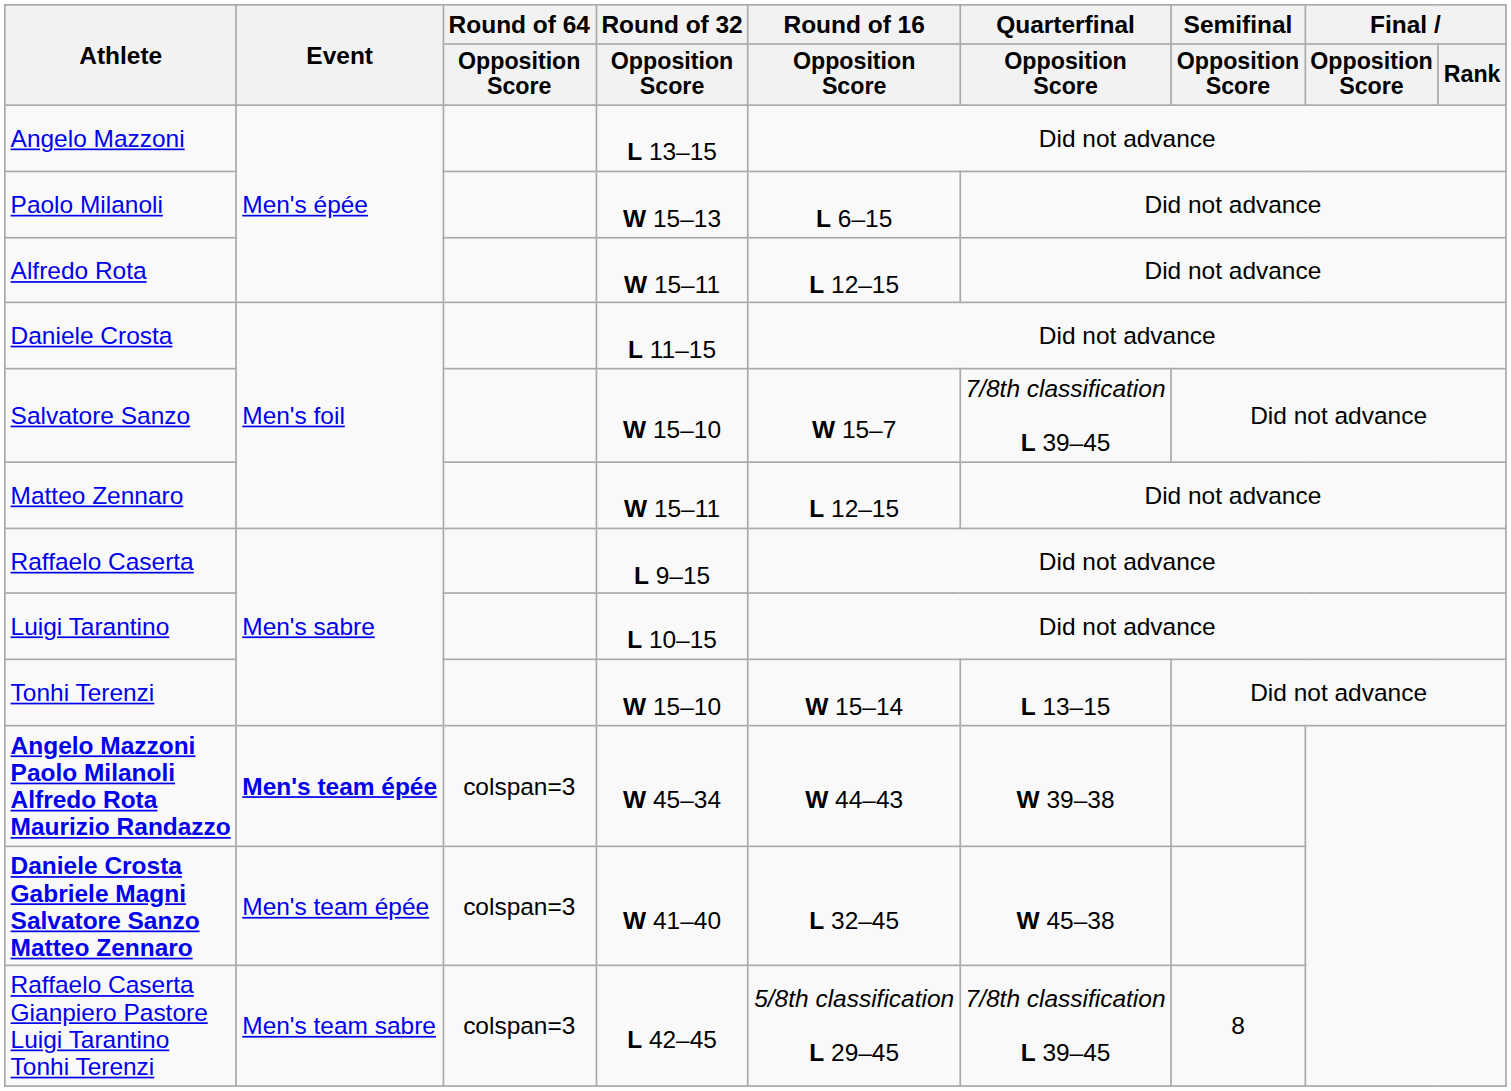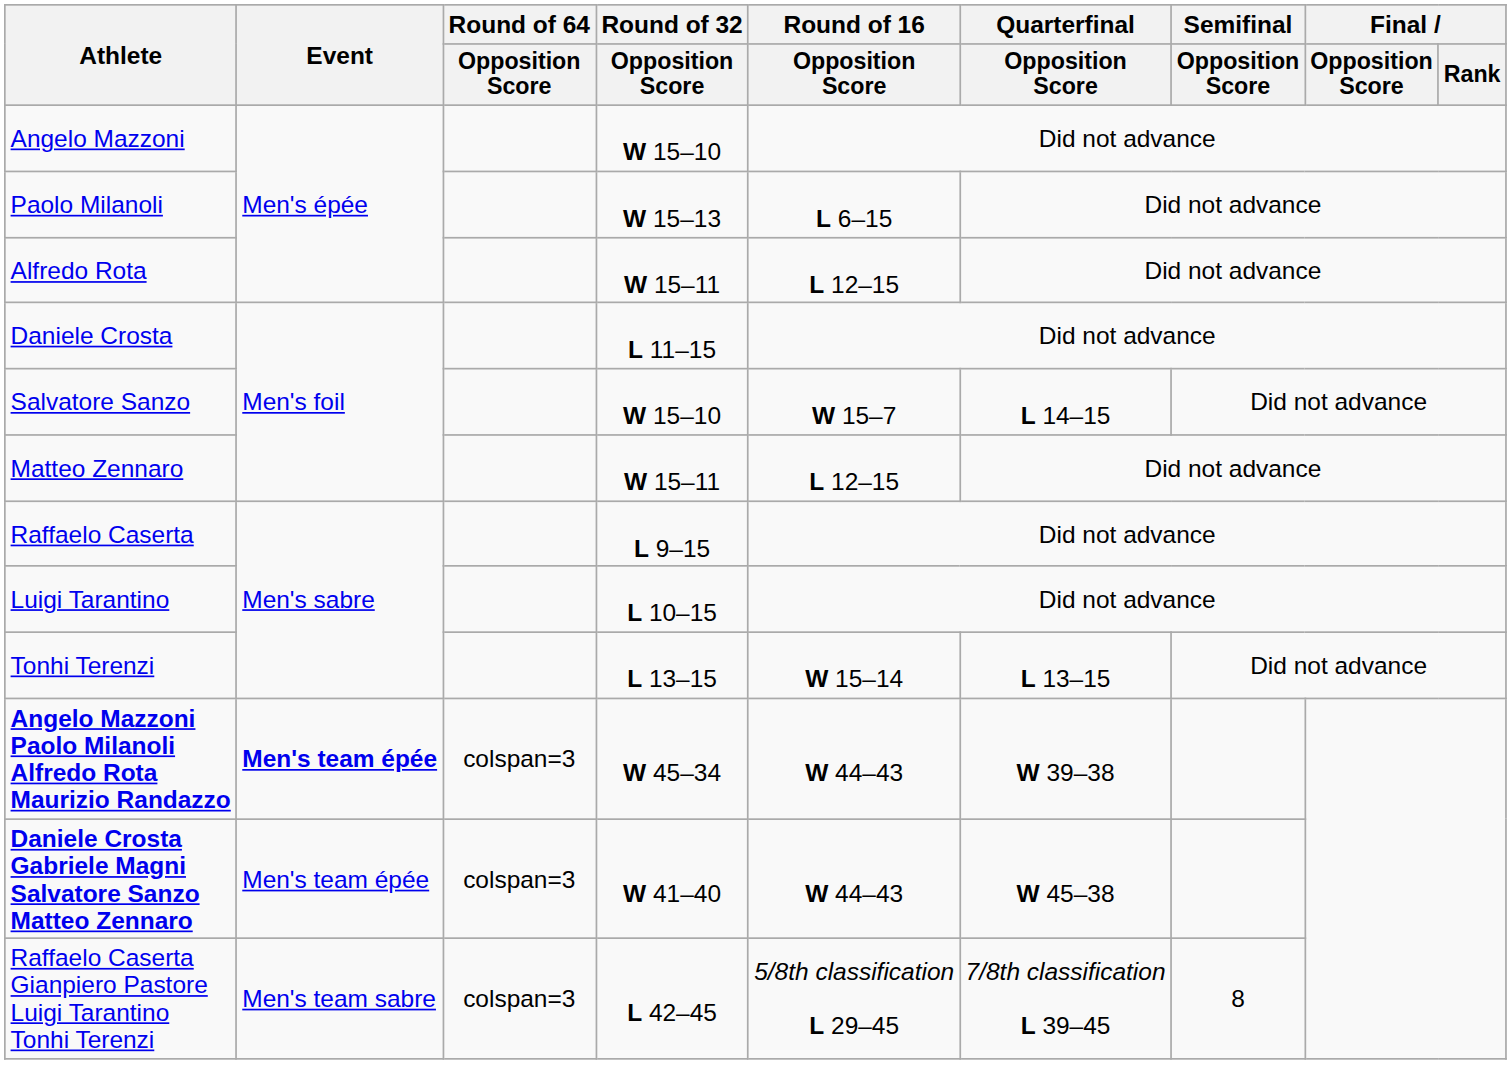Angelo Mazzoni | Round of 32 / Opposition Score: L 13–15 -> W 15–10
Salvatore Sanzo | Quarterfinal / Opposition Score: 7/8th classification L 39–45 -> L 14–15
Tonhi Terenzi | Round of 32 / Opposition Score: W 15–10 -> L 13–15
Daniele Crosta Gabriele Magni Salvatore Sanzo Matteo Zennaro | Round of 16 / Opposition Score: L 32–45 -> W 44–43
